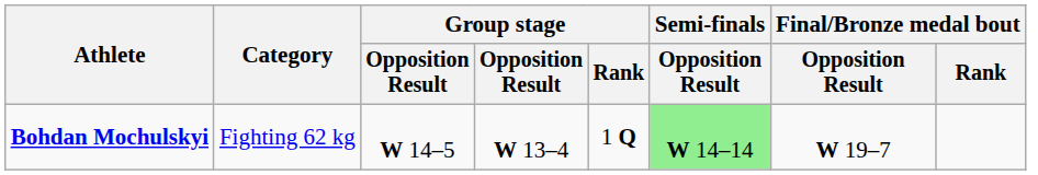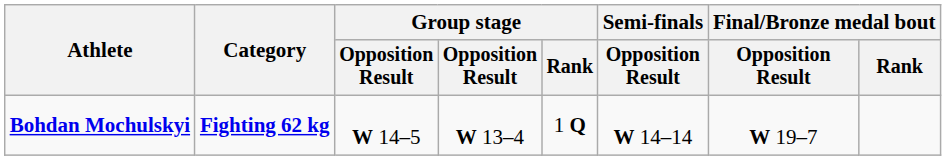Bohdan Mochulskyi | Category: normal -> bold
Bohdan Mochulskyi | Semi-finals / Opposition Result: lightgreen background -> no background
